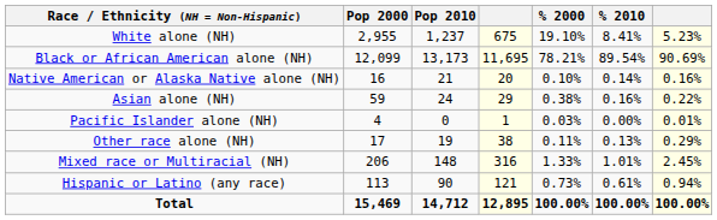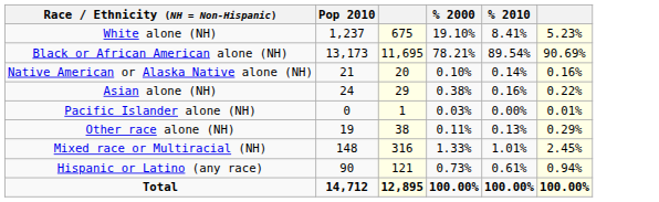- column: Pop 2000 | 2,955 | 12,099 | 16 | 59 | 4 | 17 | 206 | 113 | 15,469
